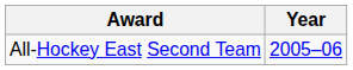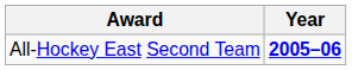row 2 | Year: normal -> bold
